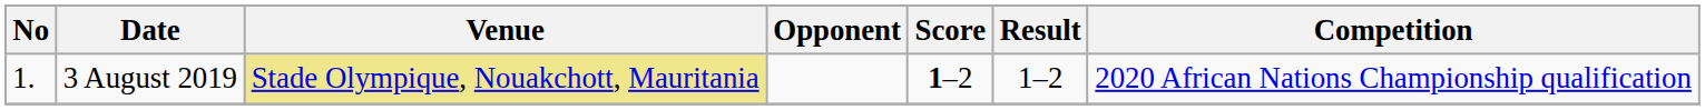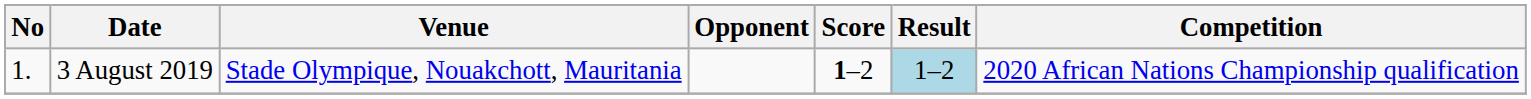3 August 2019 | Venue: khaki background -> no background
3 August 2019 | Result: no background -> lightblue background
